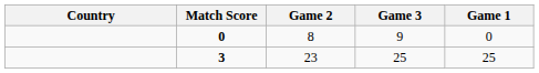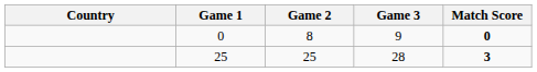columns swapped: Game 1 <-> Match Score
row 3 | Game 2: 23 -> 25
row 3 | Game 3: 25 -> 28
